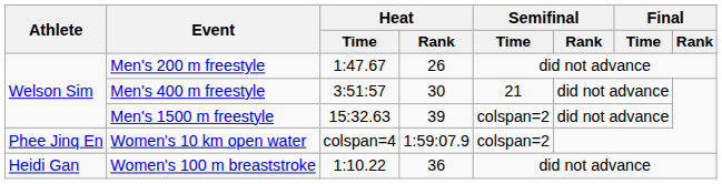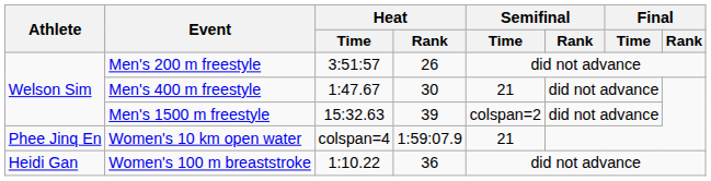Men's 200 m freestyle | Heat / Time: 1:47.67 -> 3:51:57
Men's 400 m freestyle | Heat / Time: 3:51:57 -> 1:47.67
Women's 10 km open water | Semifinal / Time: colspan=2 -> 21
